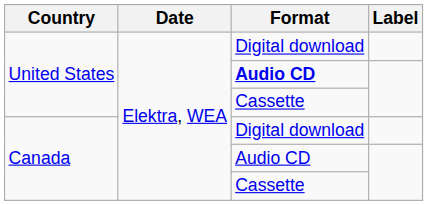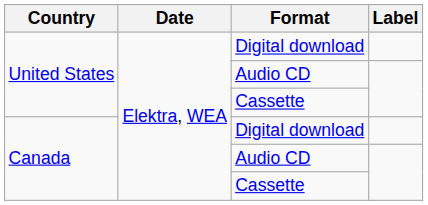United States / Audio CD | Format: bold -> normal
